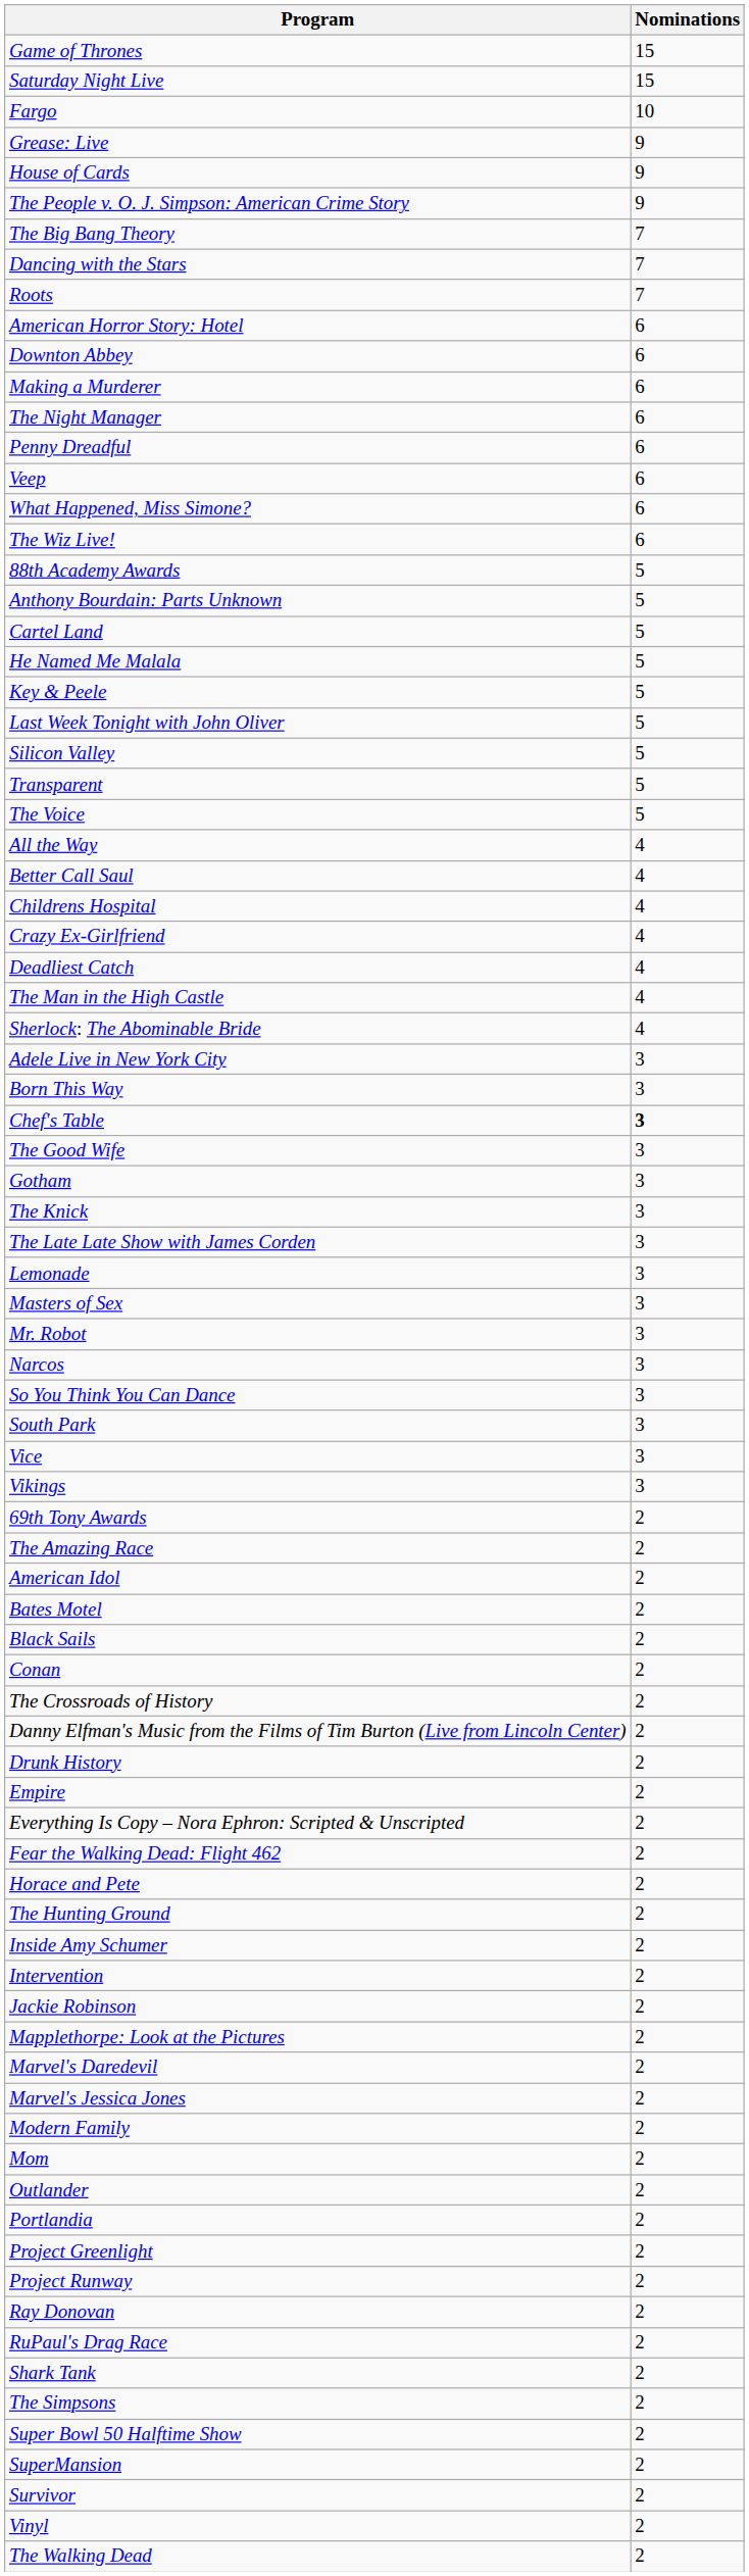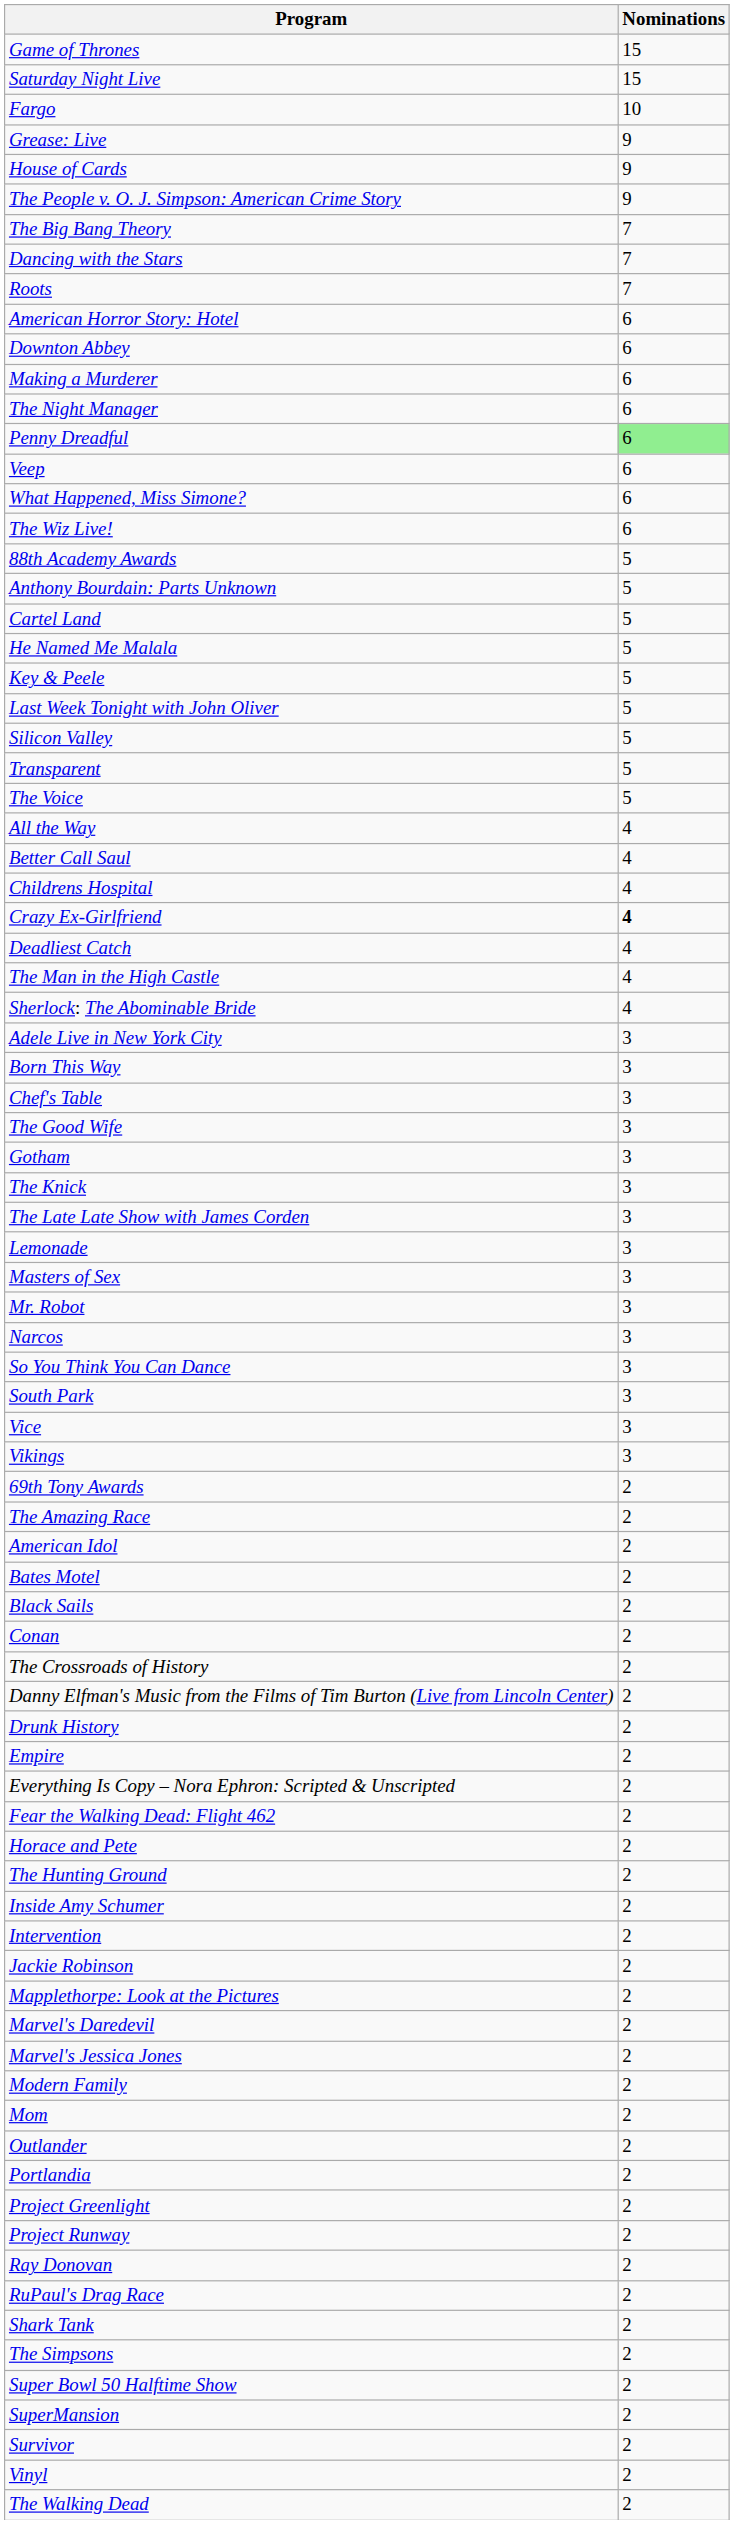Penny Dreadful | Nominations: no background -> lightgreen background
Crazy Ex-Girlfriend | Nominations: normal -> bold
Chef's Table | Nominations: bold -> normal
